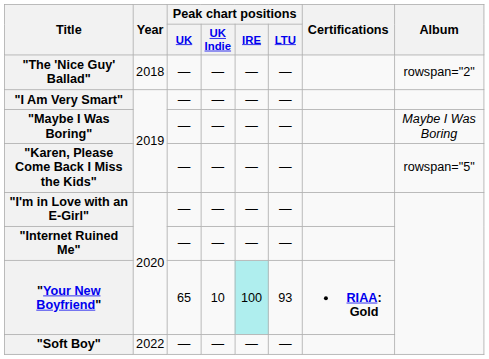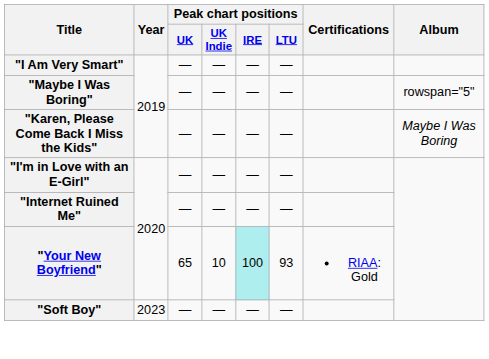- row: "The 'Nice Guy' Ballad" | 2018 | — | — | — | — | rowspan="2"
"Maybe I Was Boring" | Album: Maybe I Was Boring -> rowspan="5"
"Karen, Please Come Back I Miss the Kids" | Album: rowspan="5" -> Maybe I Was Boring
"Your New Boyfriend" | Certifications: bold -> normal
"Soft Boy" | Year: 2022 -> 2023
